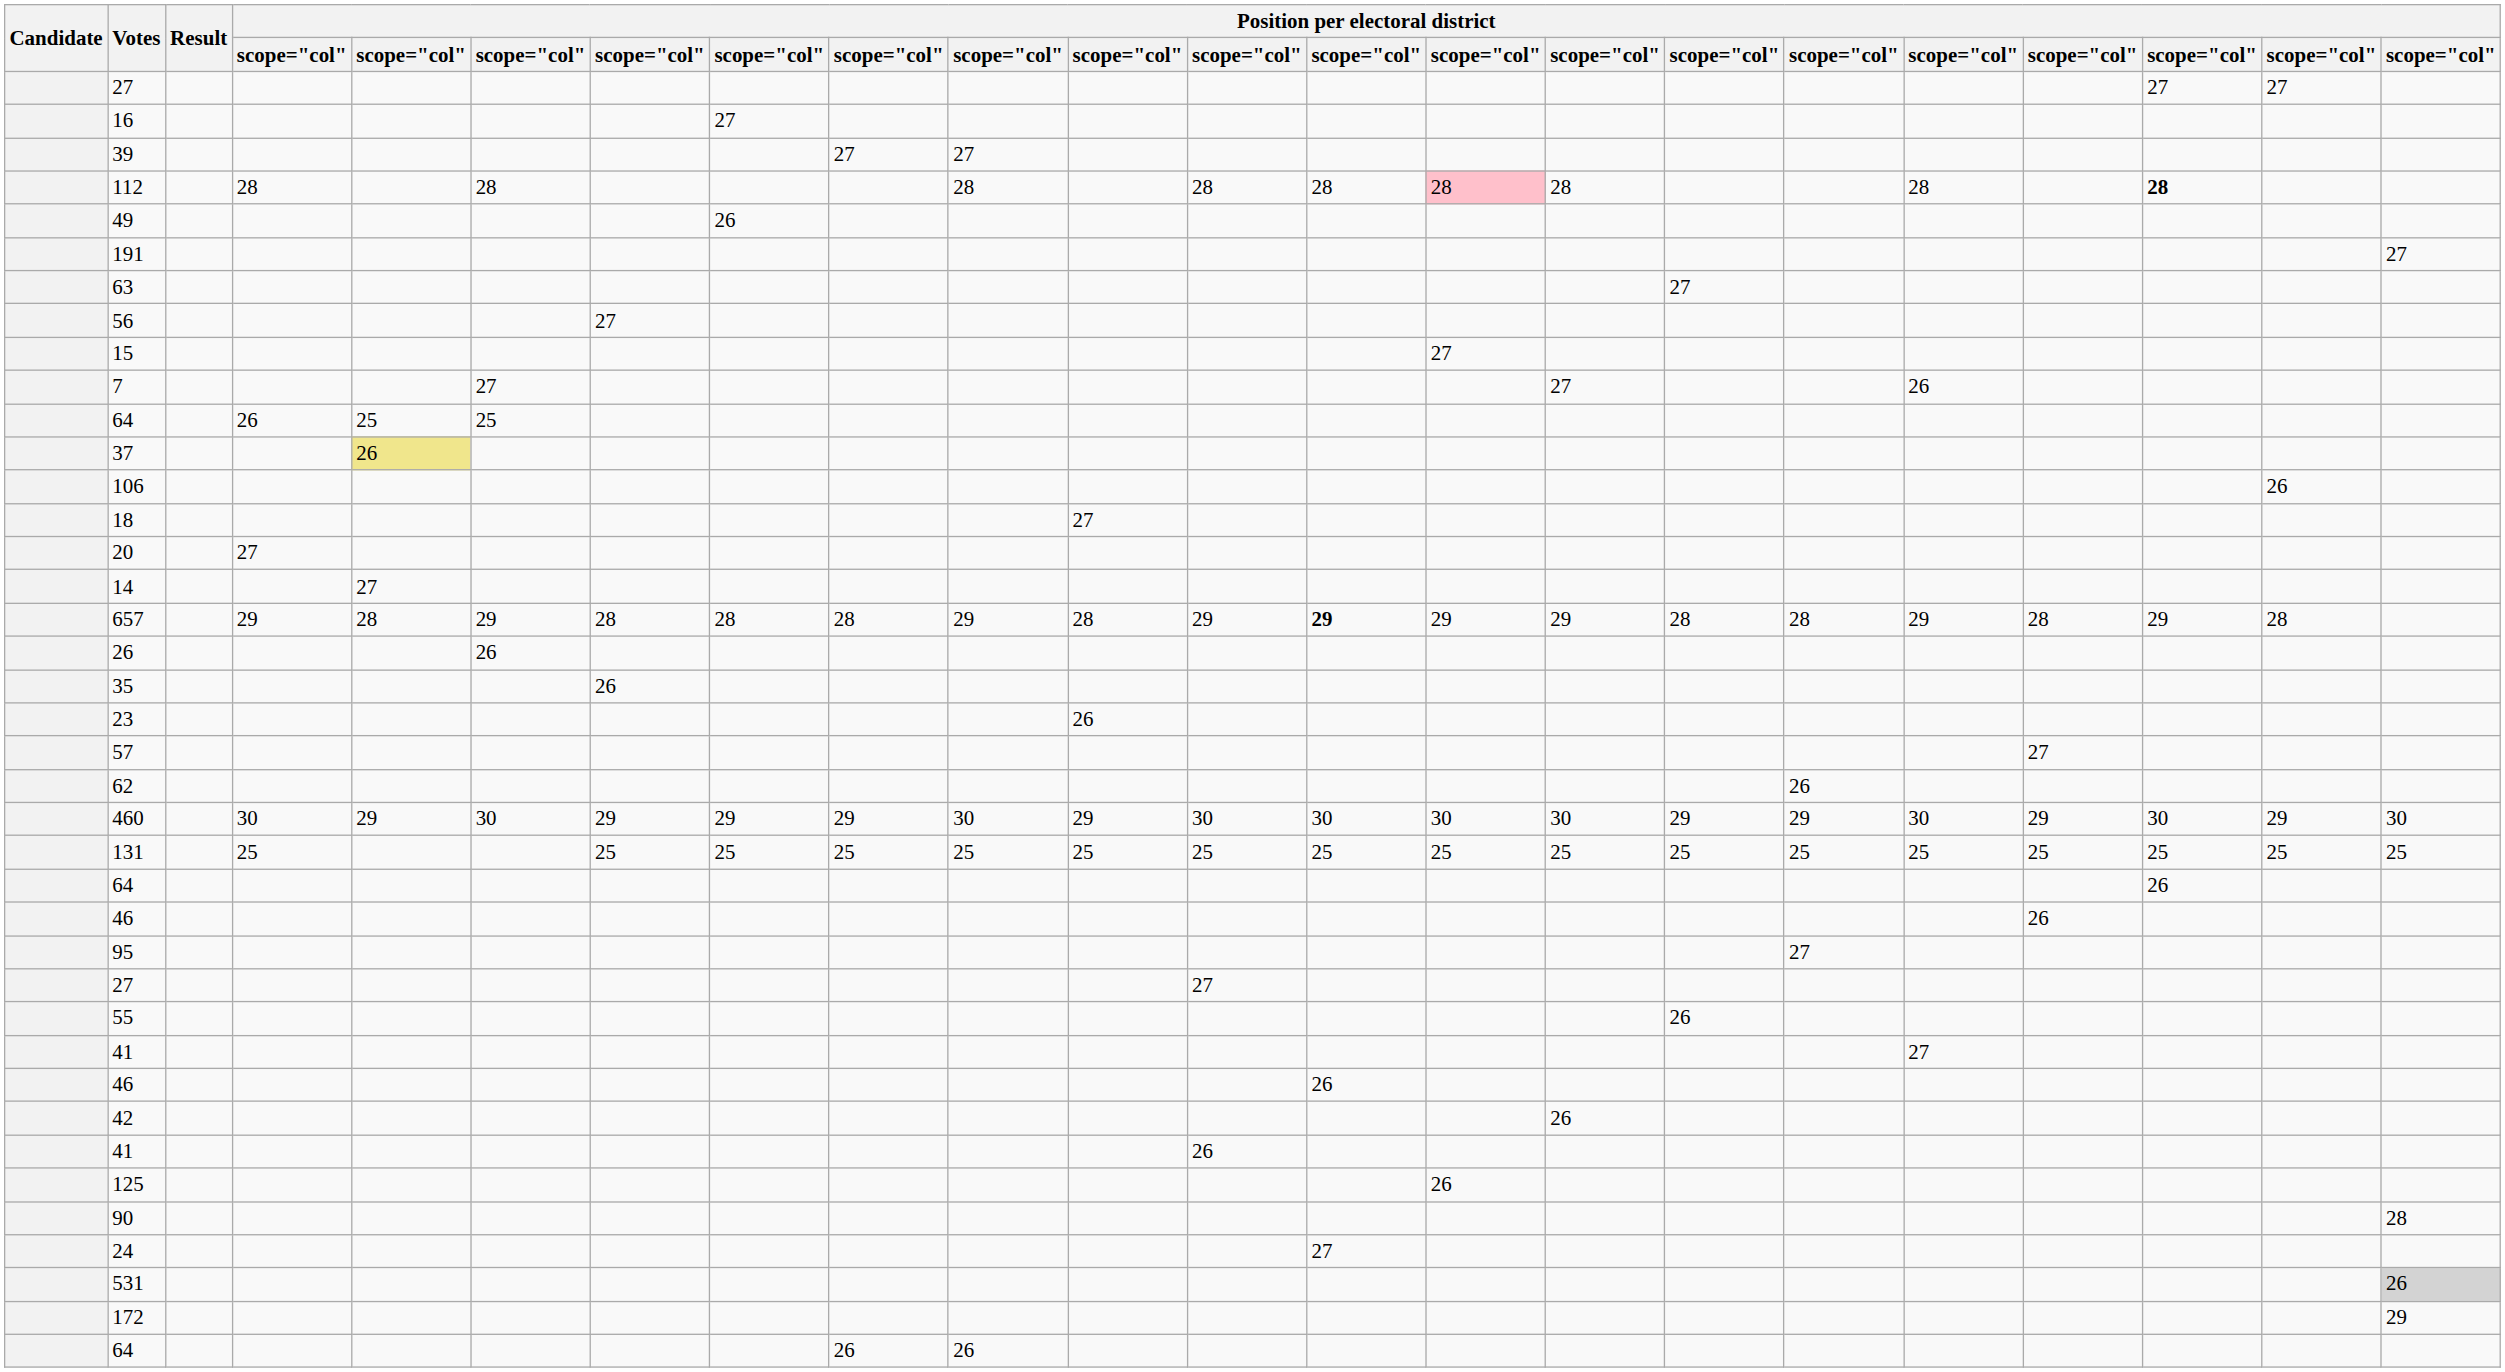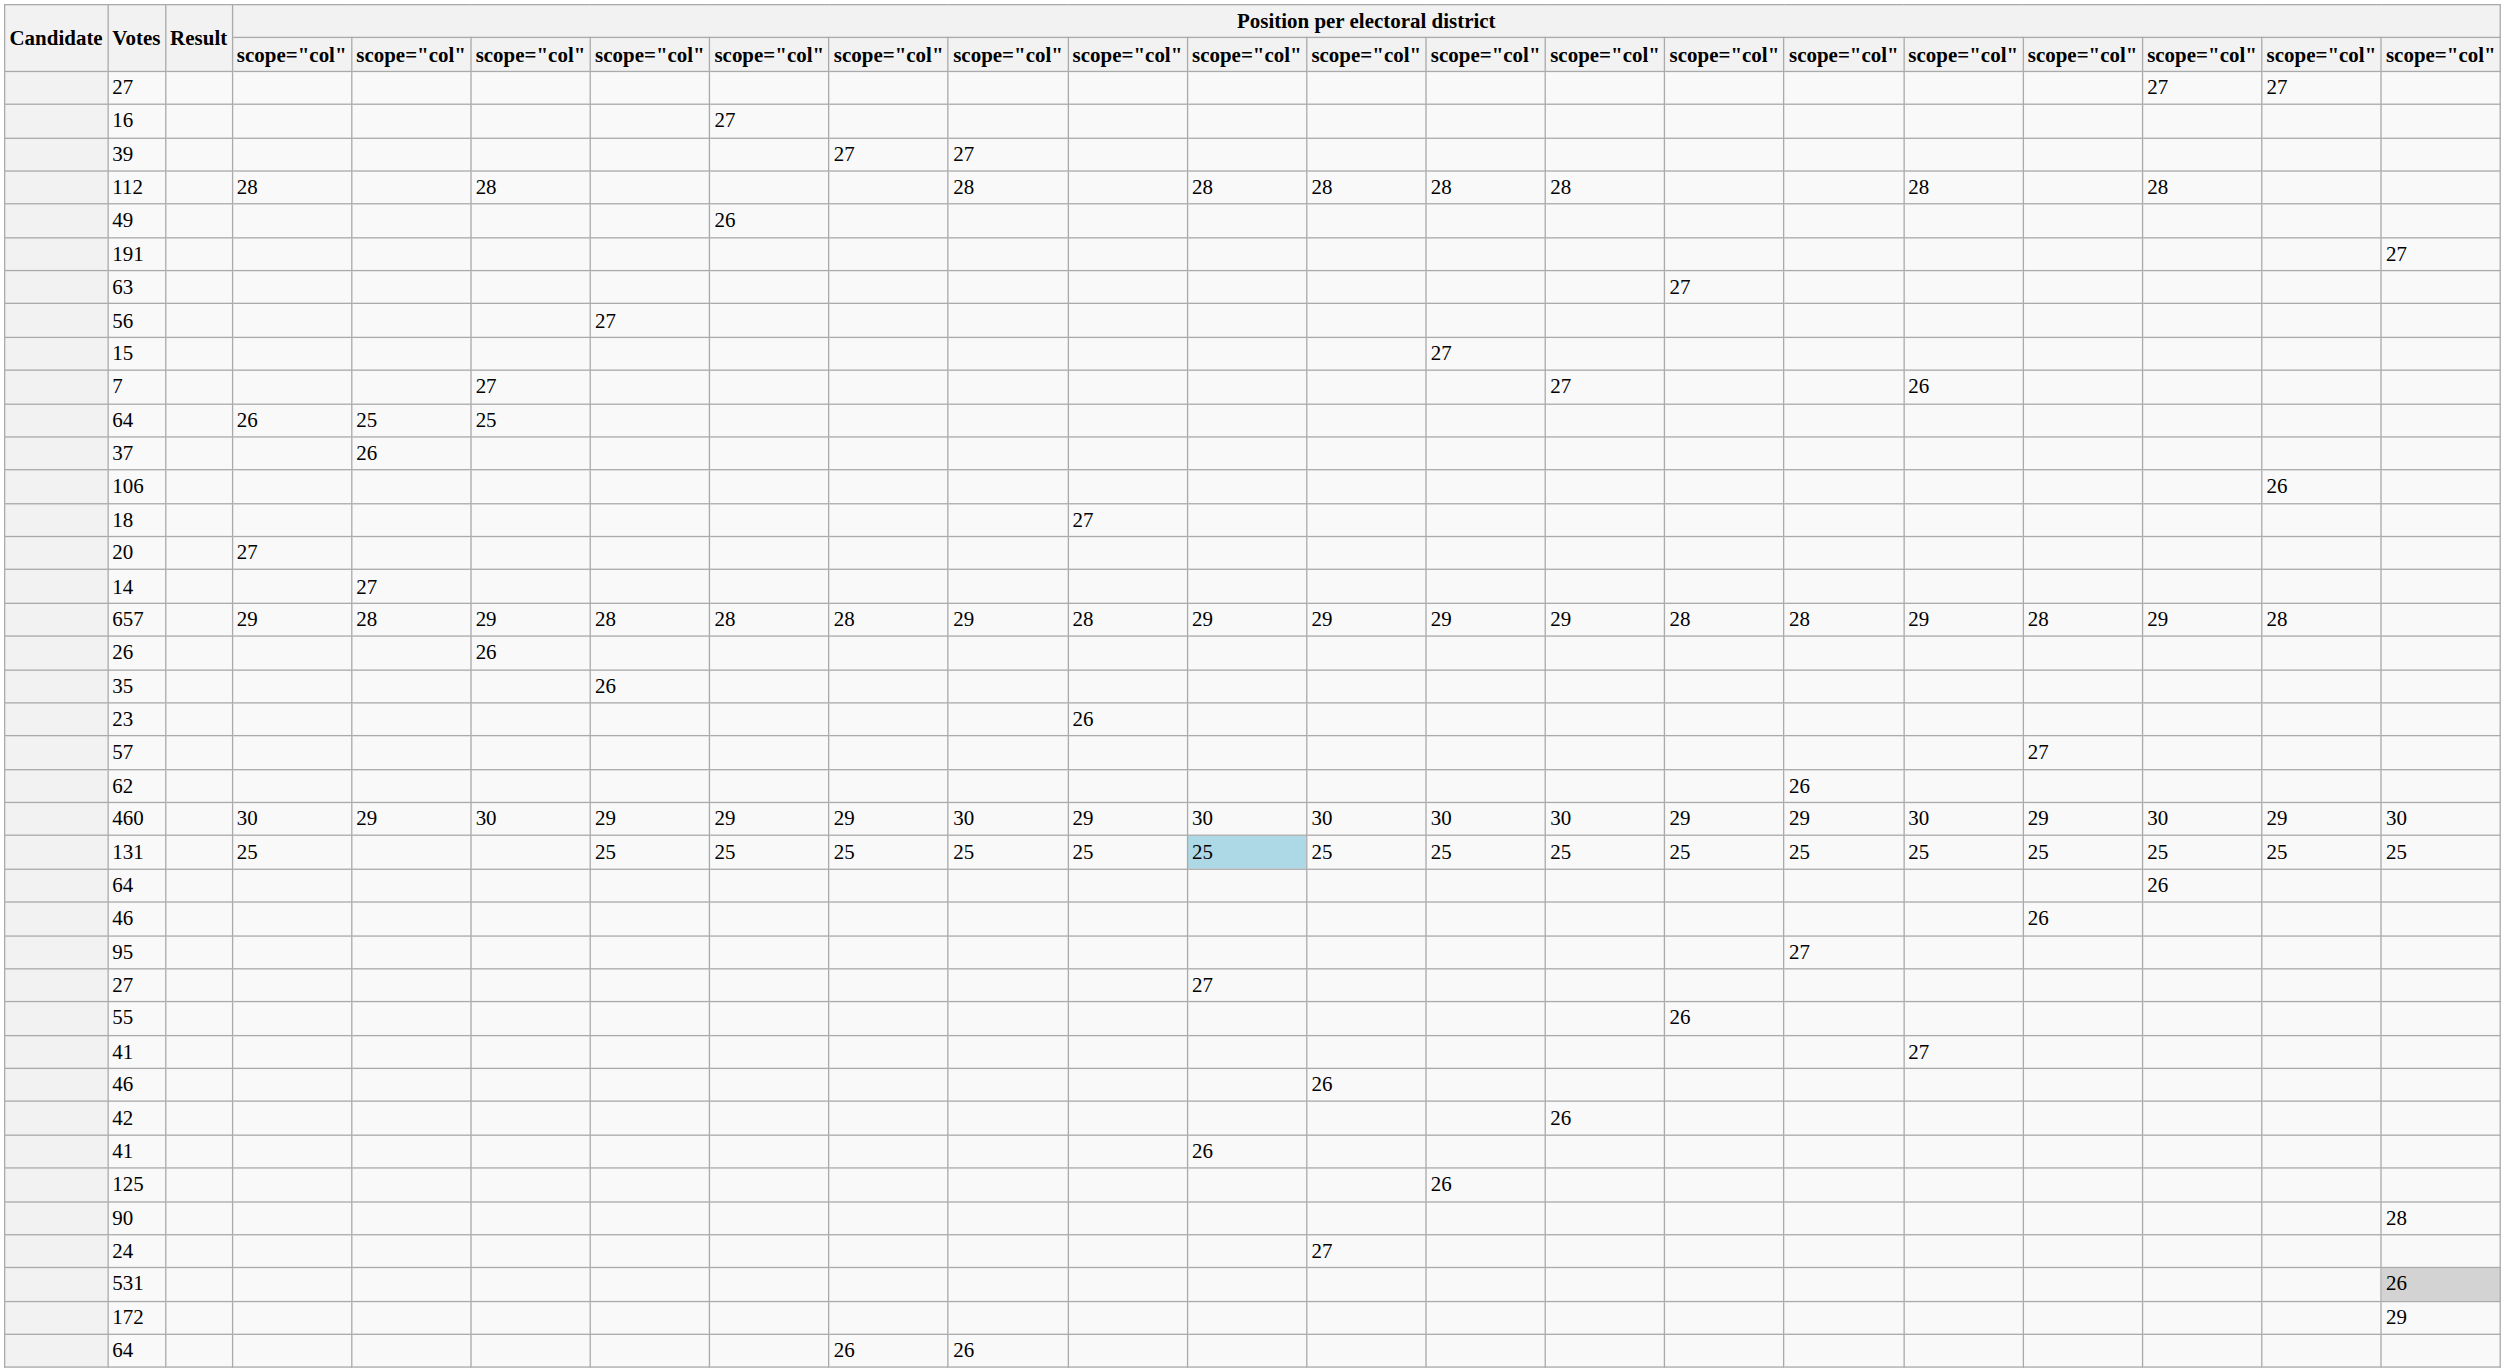112 | column 14: pink background -> no background
112 | column 20: bold -> normal
37 | column 5: khaki background -> no background
657 | column 13: bold -> normal
131 | column 12: no background -> lightblue background
